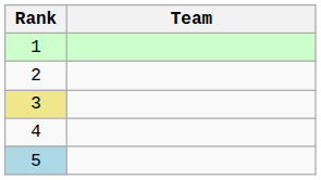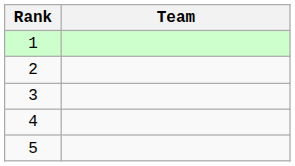3 | Rank: khaki background -> no background
5 | Rank: lightblue background -> no background
